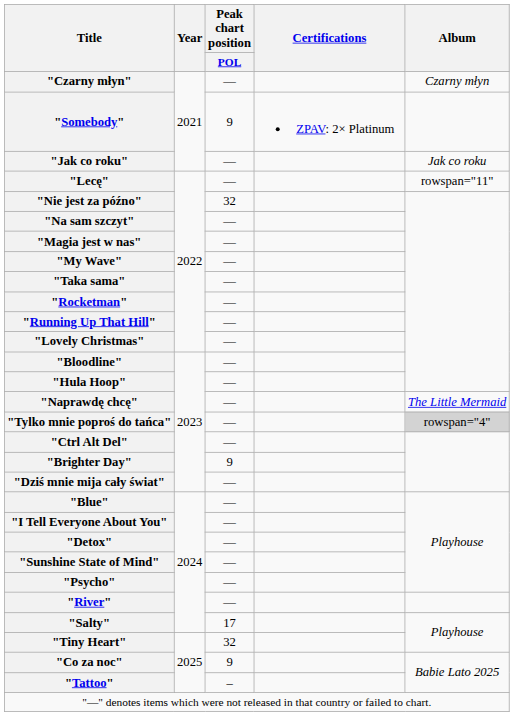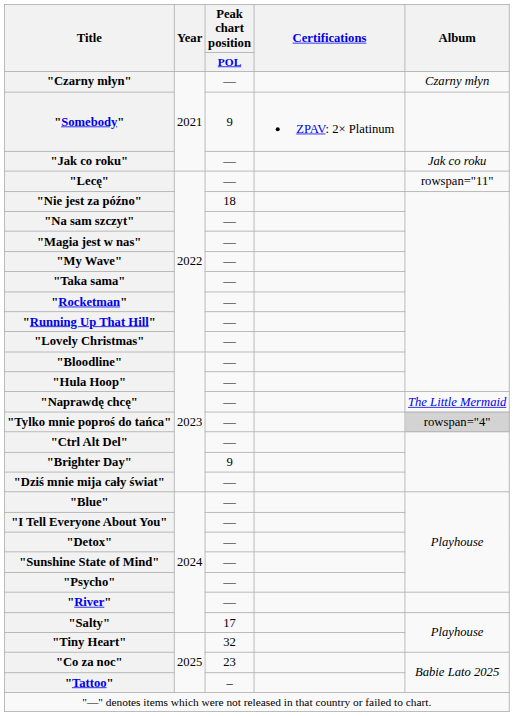"Nie jest za późno" | Peak chart position / POL: 32 -> 18
"Co za noc" | Peak chart position / POL: 9 -> 23
